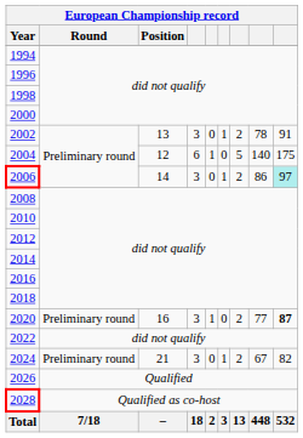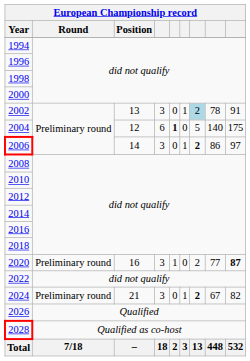2002 | column 7: no background -> lightblue background
2004 | column 5: normal -> bold
2006 | column 7: normal -> bold
2006 | column 9: paleturquoise background -> no background
2024 | column 7: normal -> bold
